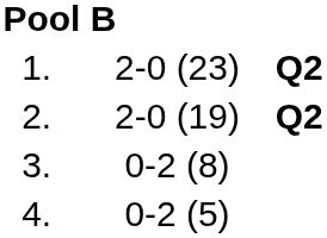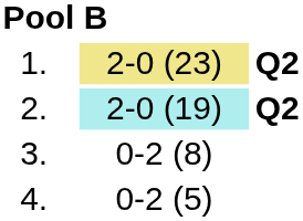1. | column 2: no background -> khaki background
2. | column 2: no background -> paleturquoise background
